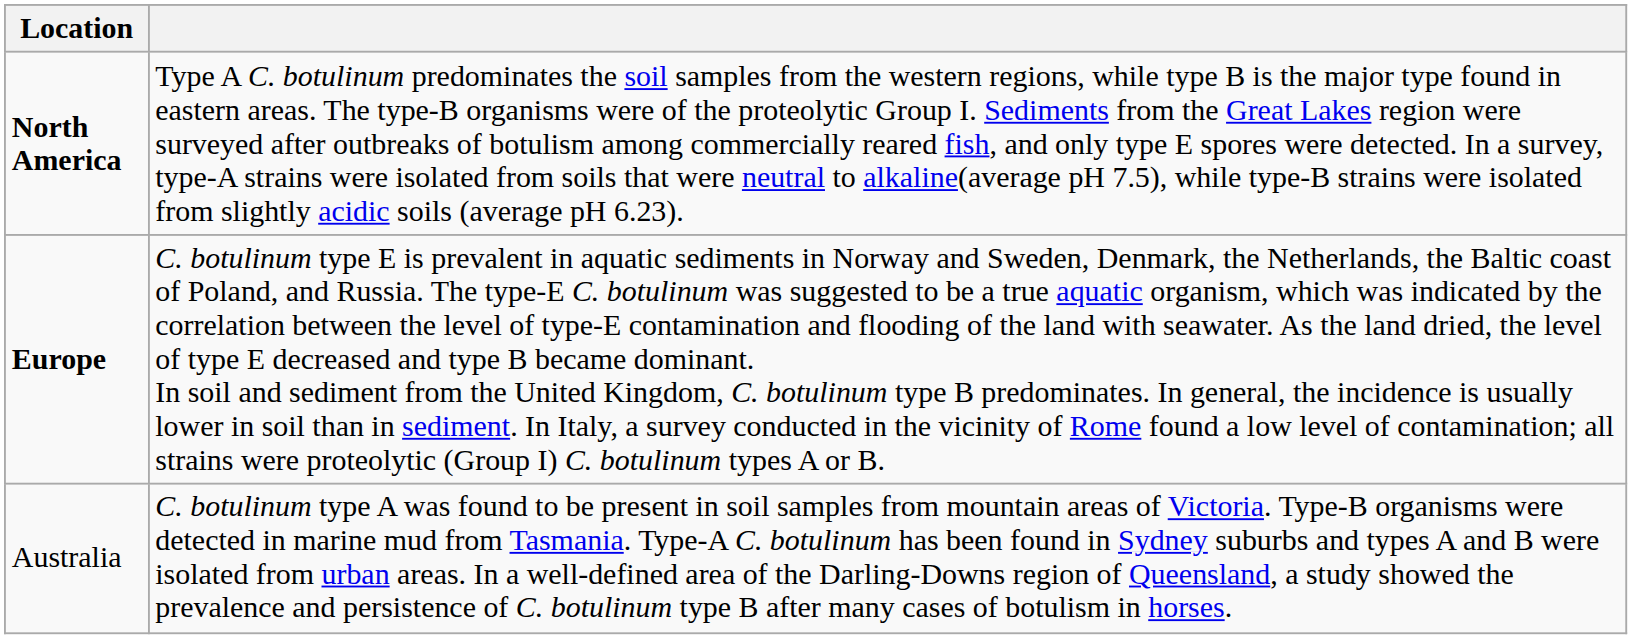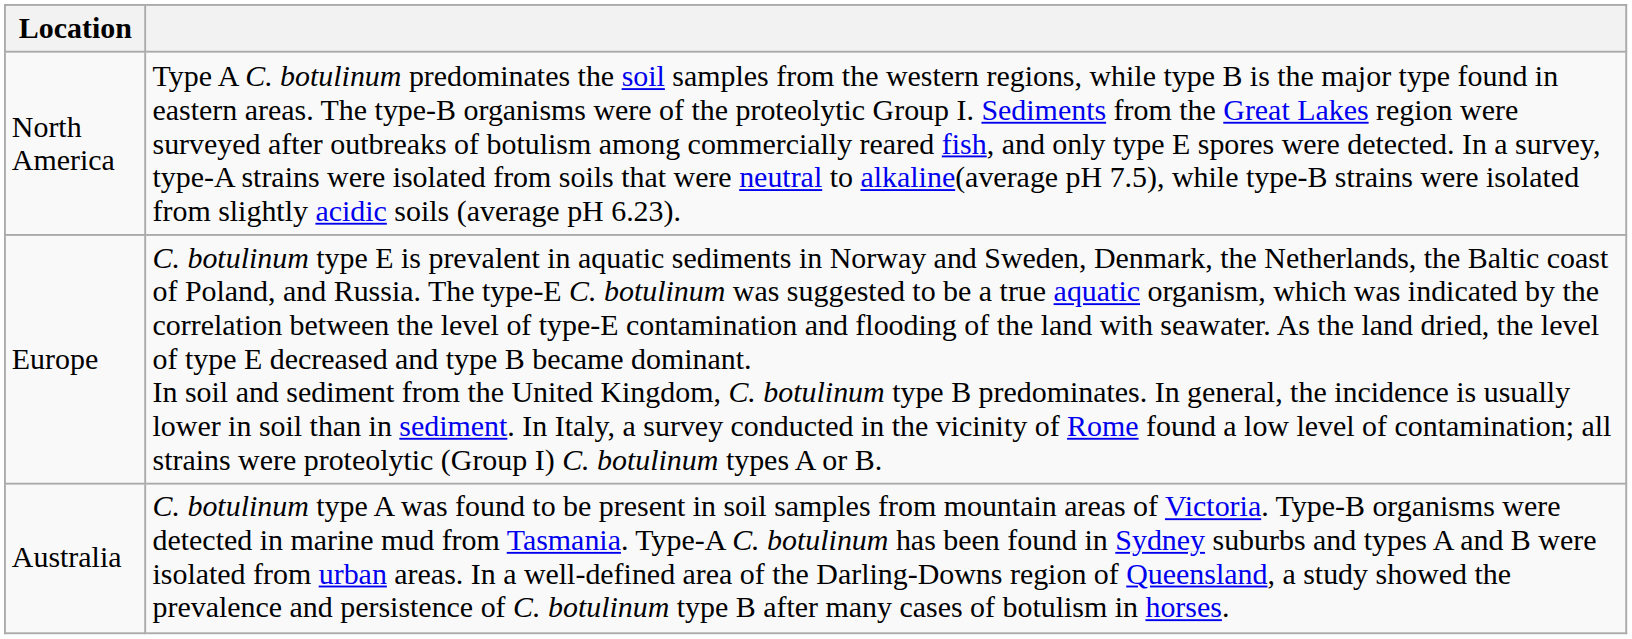North America | Location: bold -> normal
Europe | Location: bold -> normal
